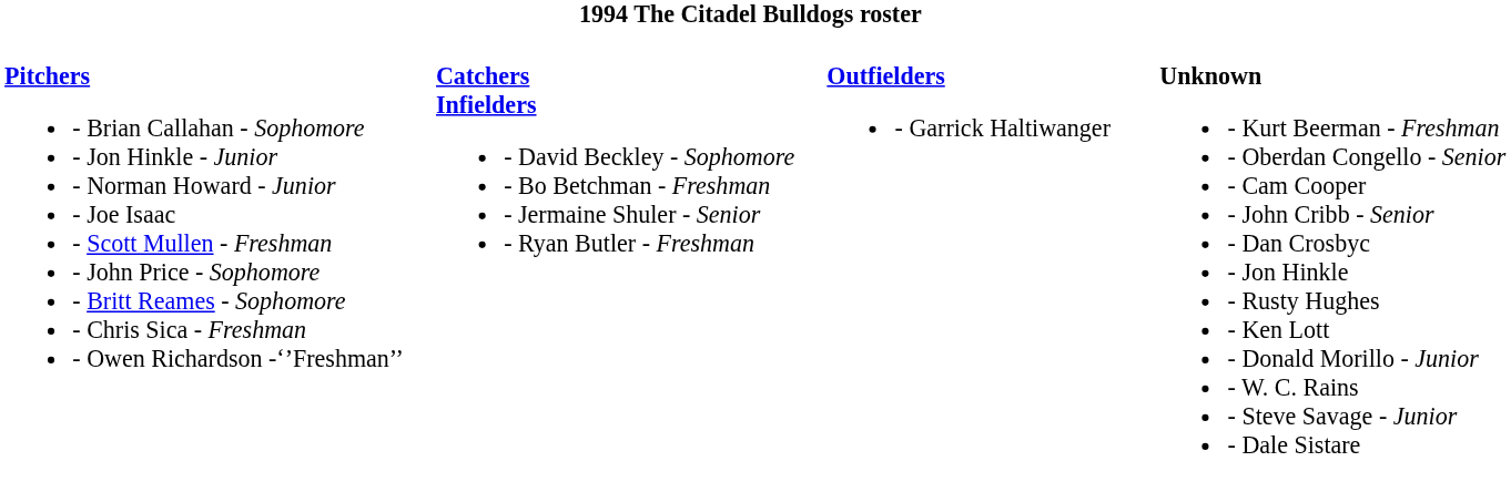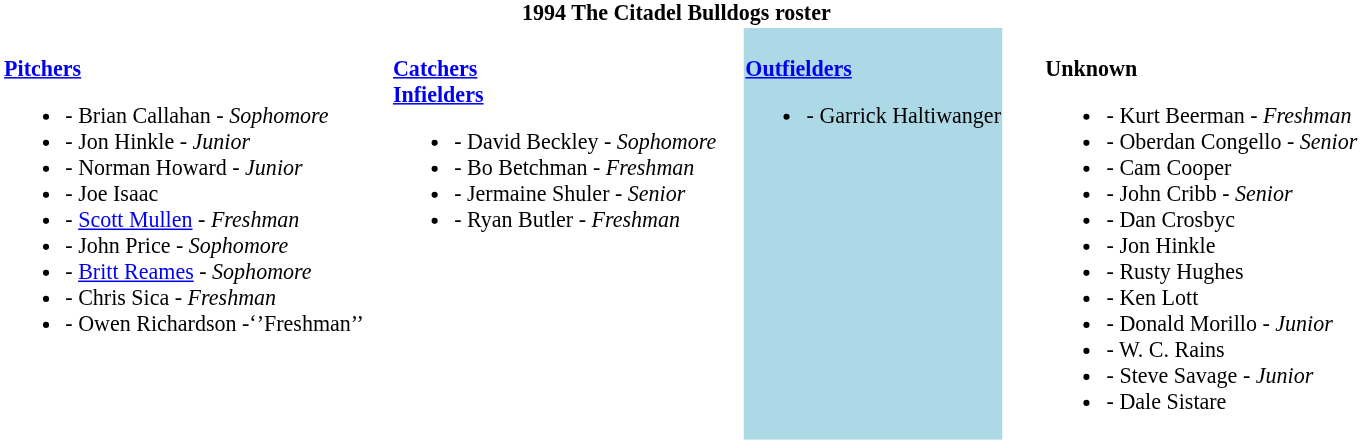row 2 | column 3: no background -> lightblue background
